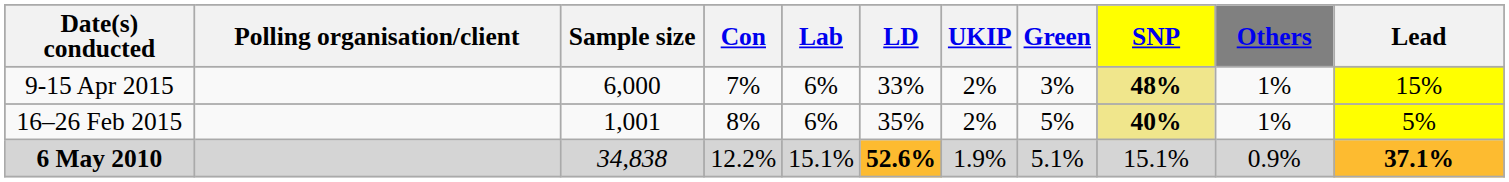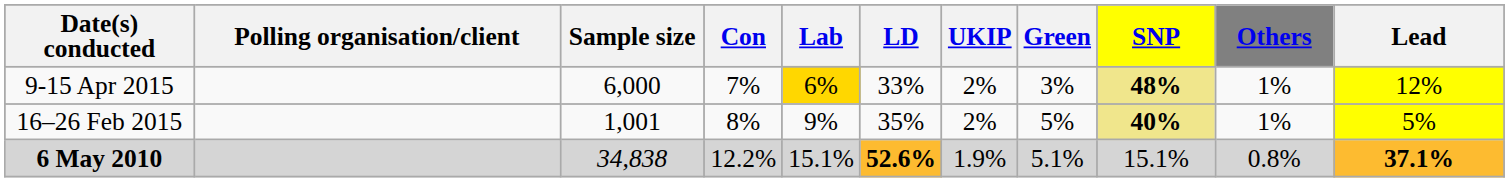9-15 Apr 2015 | Lab: no background -> gold background
9-15 Apr 2015 | Lead: 15% -> 12%
16–26 Feb 2015 | Lab: 6% -> 9%
6 May 2010 | Others: 0.9% -> 0.8%
